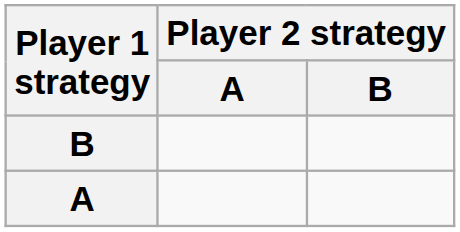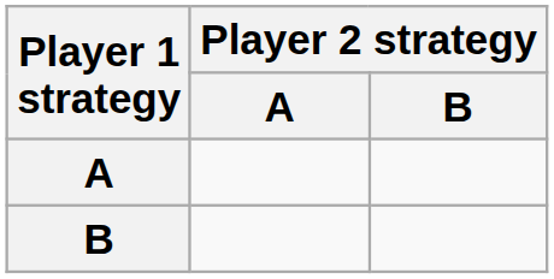row 3 | Player 1 strategy: B -> A
row 4 | Player 1 strategy: A -> B
